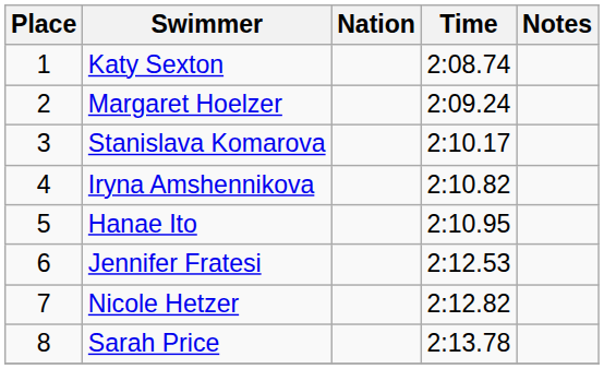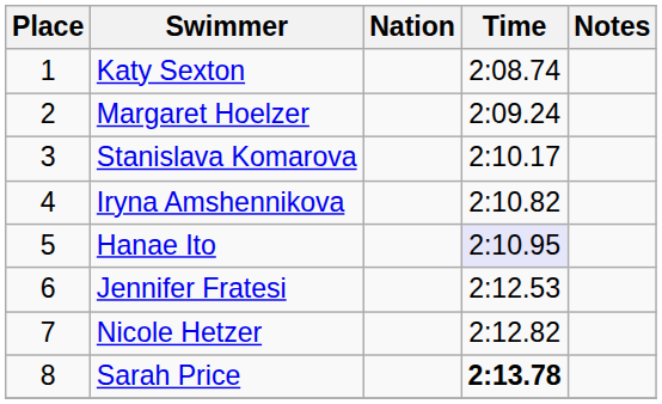Hanae Ito | Time: no background -> lavender background
Sarah Price | Time: normal -> bold
